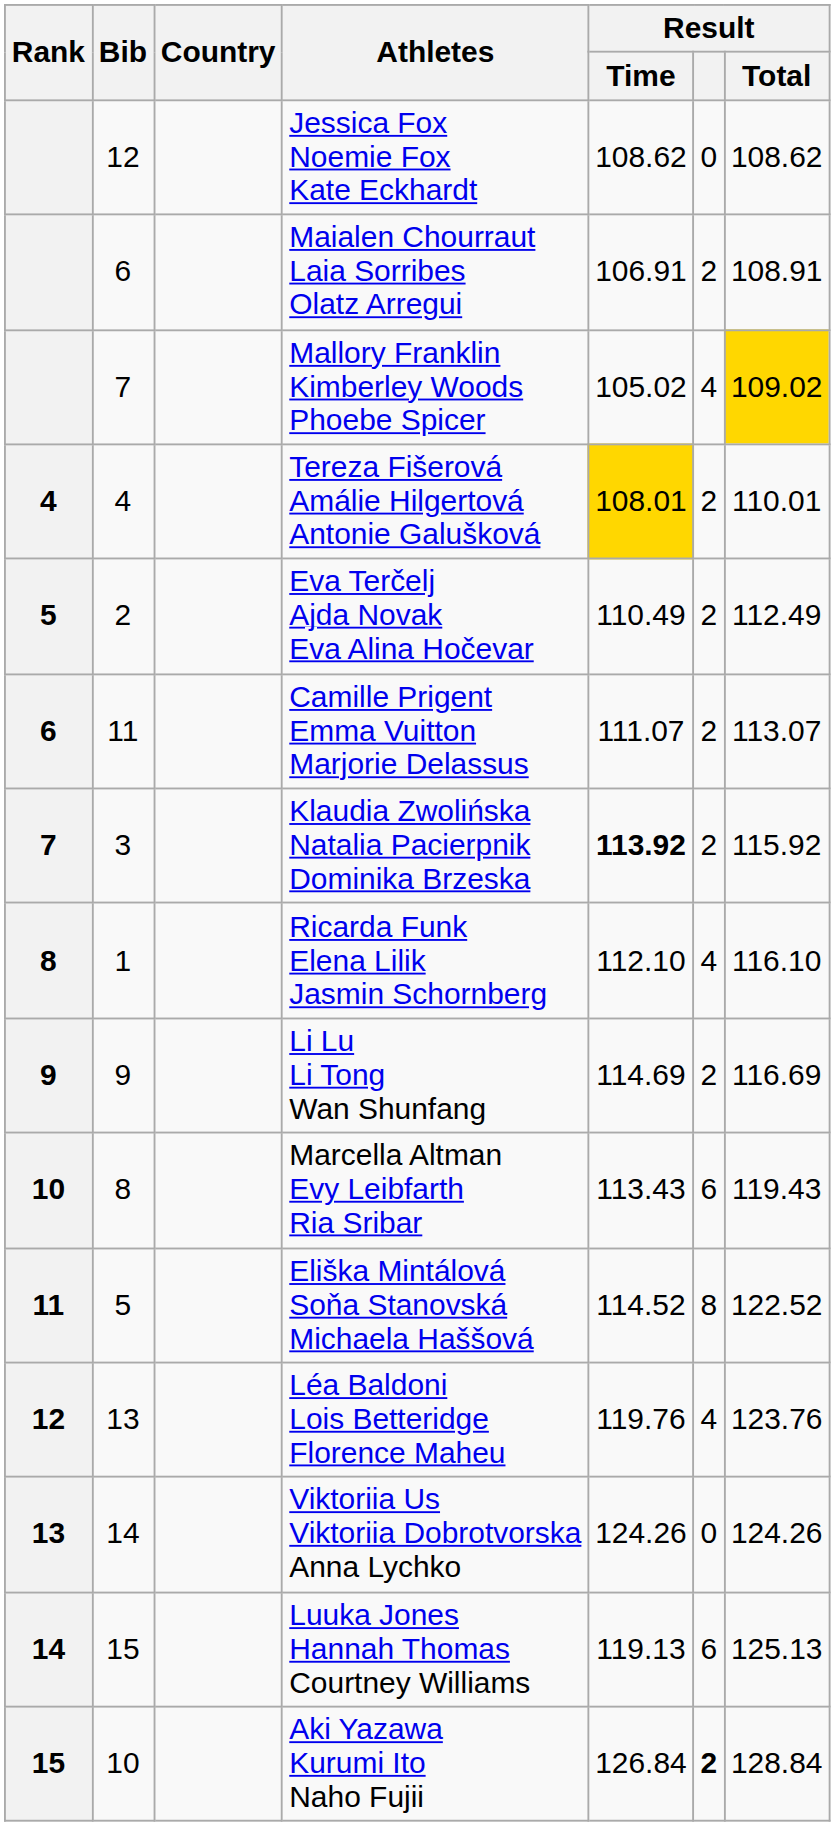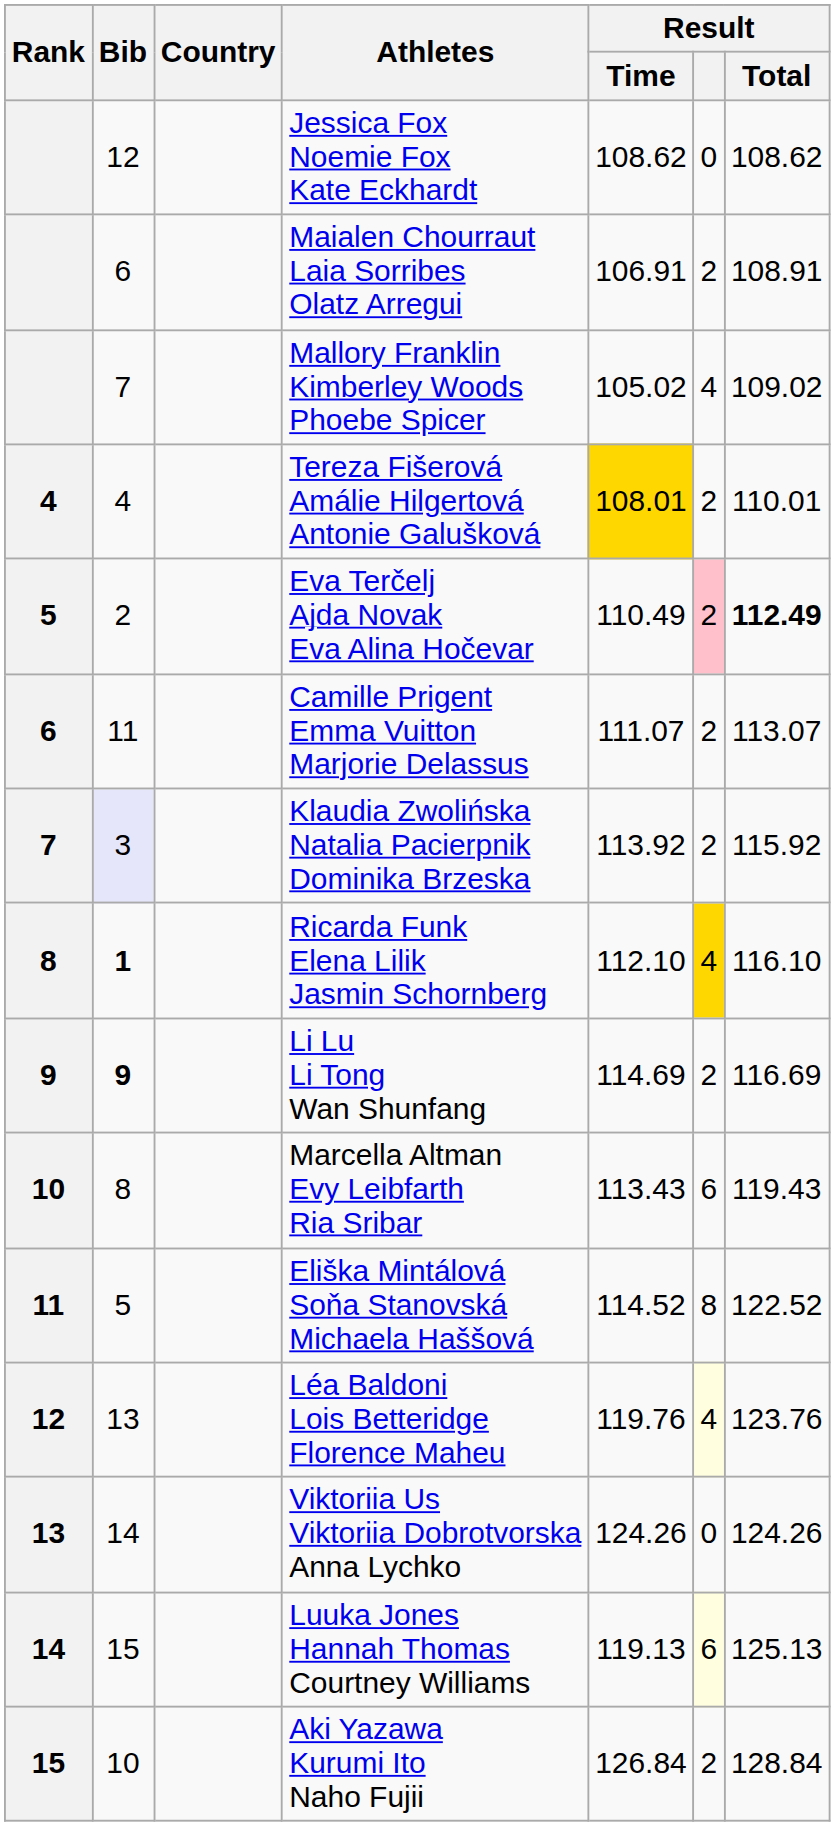Mallory Franklin Kimberley Woods Phoebe Spicer | Result / Total: gold background -> no background
Eva Terčelj Ajda Novak Eva Alina Hočevar | Result: no background -> pink background
Eva Terčelj Ajda Novak Eva Alina Hočevar | Result / Total: normal -> bold
Klaudia Zwolińska Natalia Pacierpnik Dominika Brzeska | Bib: no background -> lavender background
Klaudia Zwolińska Natalia Pacierpnik Dominika Brzeska | Result / Time: bold -> normal
Ricarda Funk Elena Lilik Jasmin Schornberg | Bib: normal -> bold
Ricarda Funk Elena Lilik Jasmin Schornberg | Result: no background -> gold background
Li Lu Li Tong Wan Shunfang | Bib: normal -> bold
Léa Baldoni Lois Betteridge Florence Maheu | Result: no background -> lightyellow background
Luuka Jones Hannah Thomas Courtney Williams | Result: no background -> lightyellow background
Aki Yazawa Kurumi Ito Naho Fujii | Result: bold -> normal
